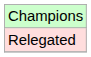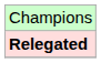row 2 | column 1: normal -> bold
